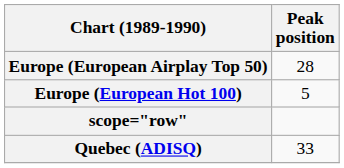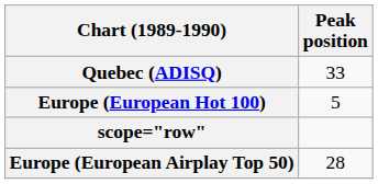rows swapped: Europe (European Airplay Top 50) <-> Quebec (ADISQ)
